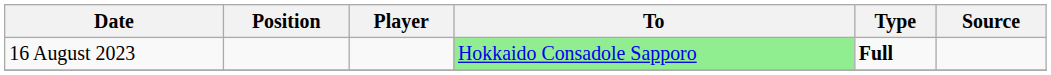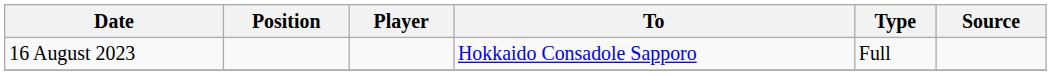16 August 2023 | To: lightgreen background -> no background
16 August 2023 | Type: bold -> normal
